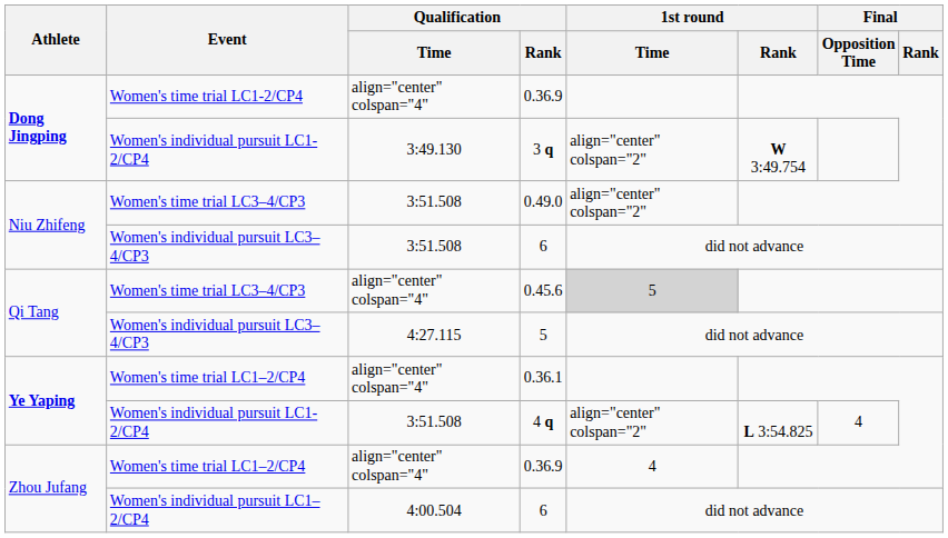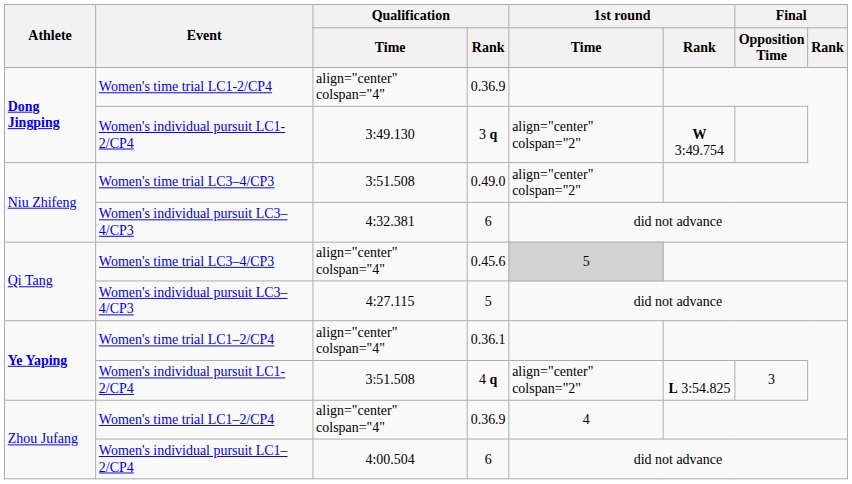Women's individual pursuit LC3–4/CP3 / 6 | Qualification / Time: 3:51.508 -> 4:32.381
4 q | Final / Opposition Time: 4 -> 3
